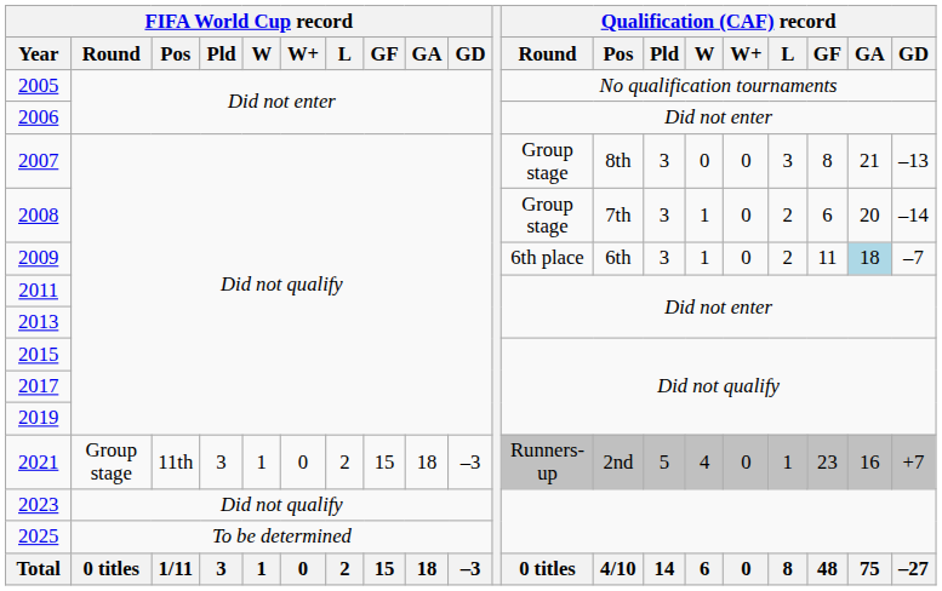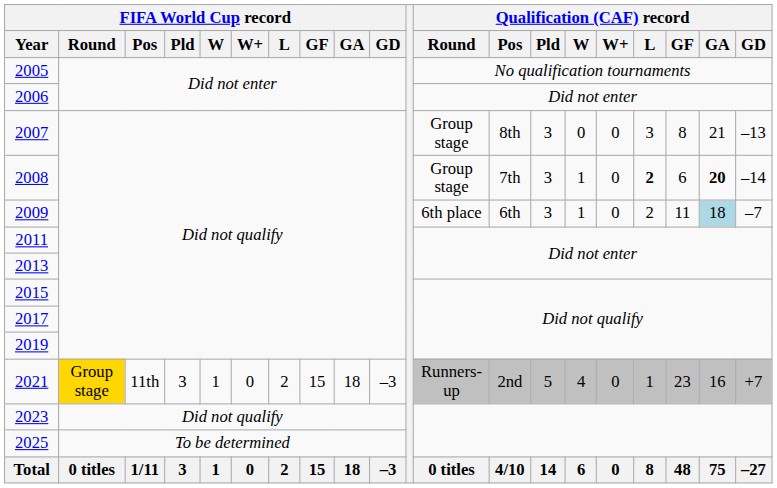2008 | Qualification (CAF) record / L: normal -> bold
2008 | Qualification (CAF) record / GA: normal -> bold
2021 | FIFA World Cup record / Round: no background -> gold background
